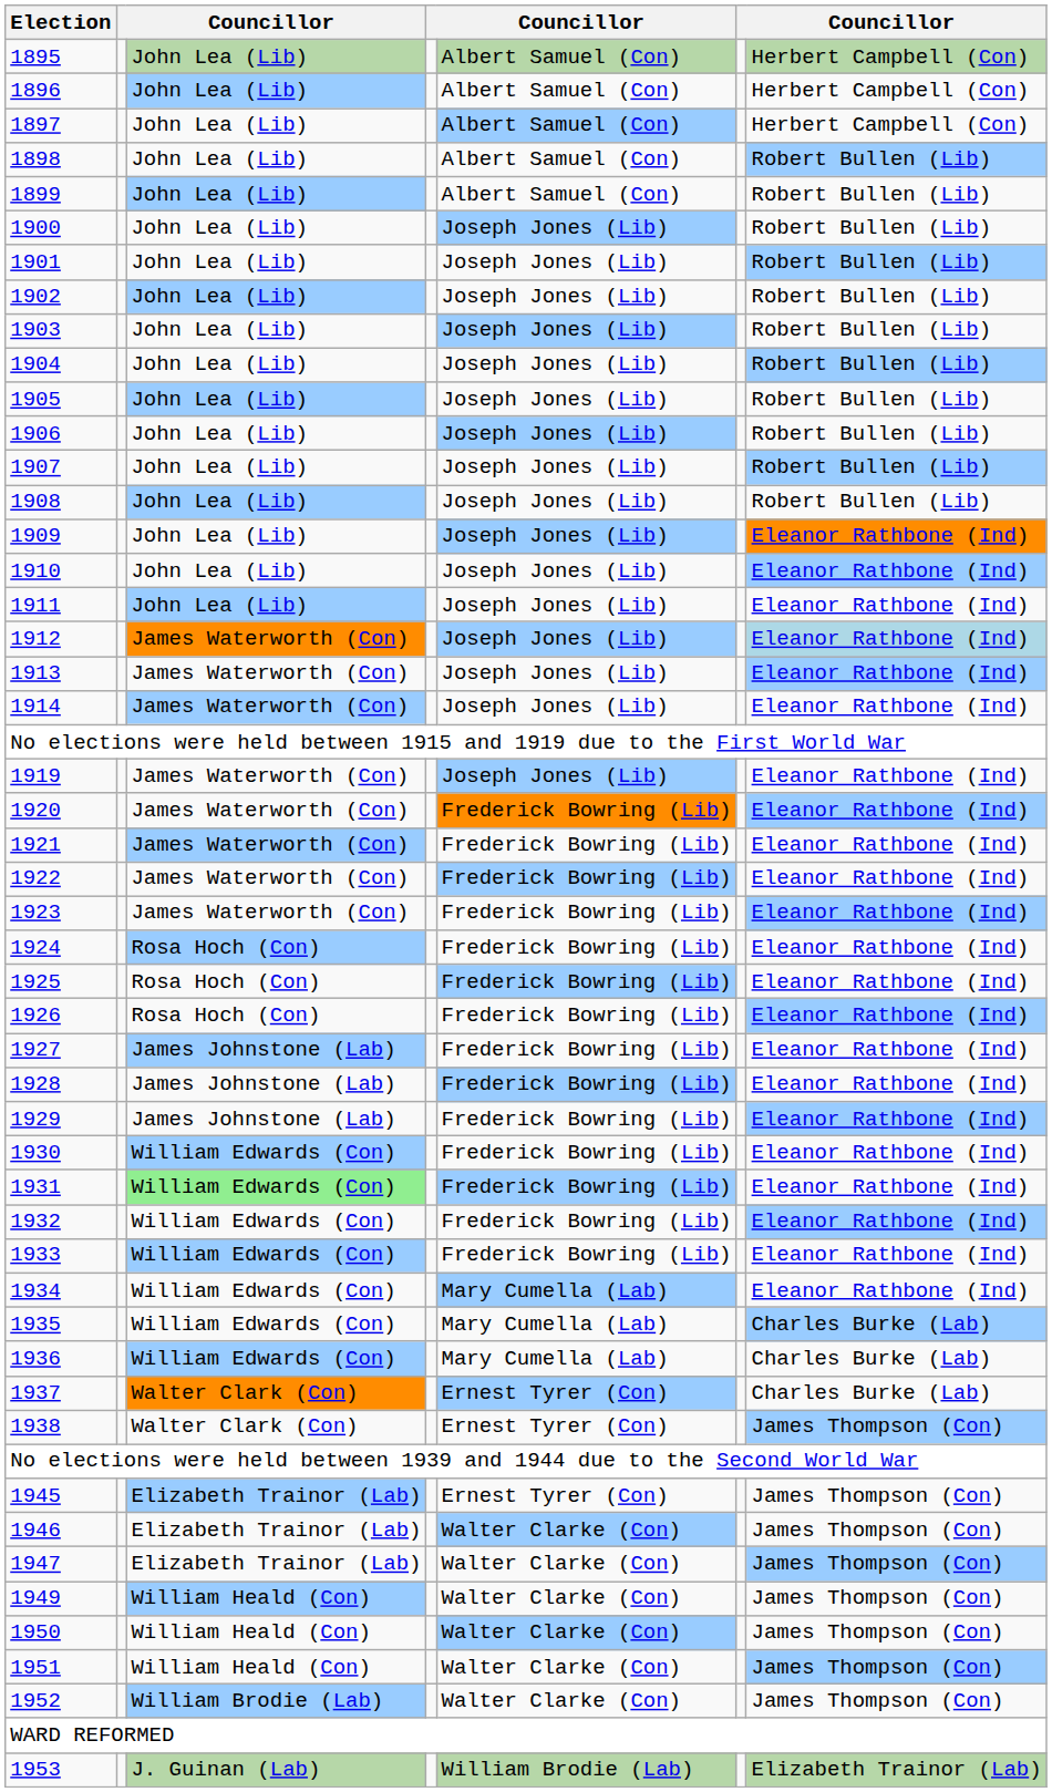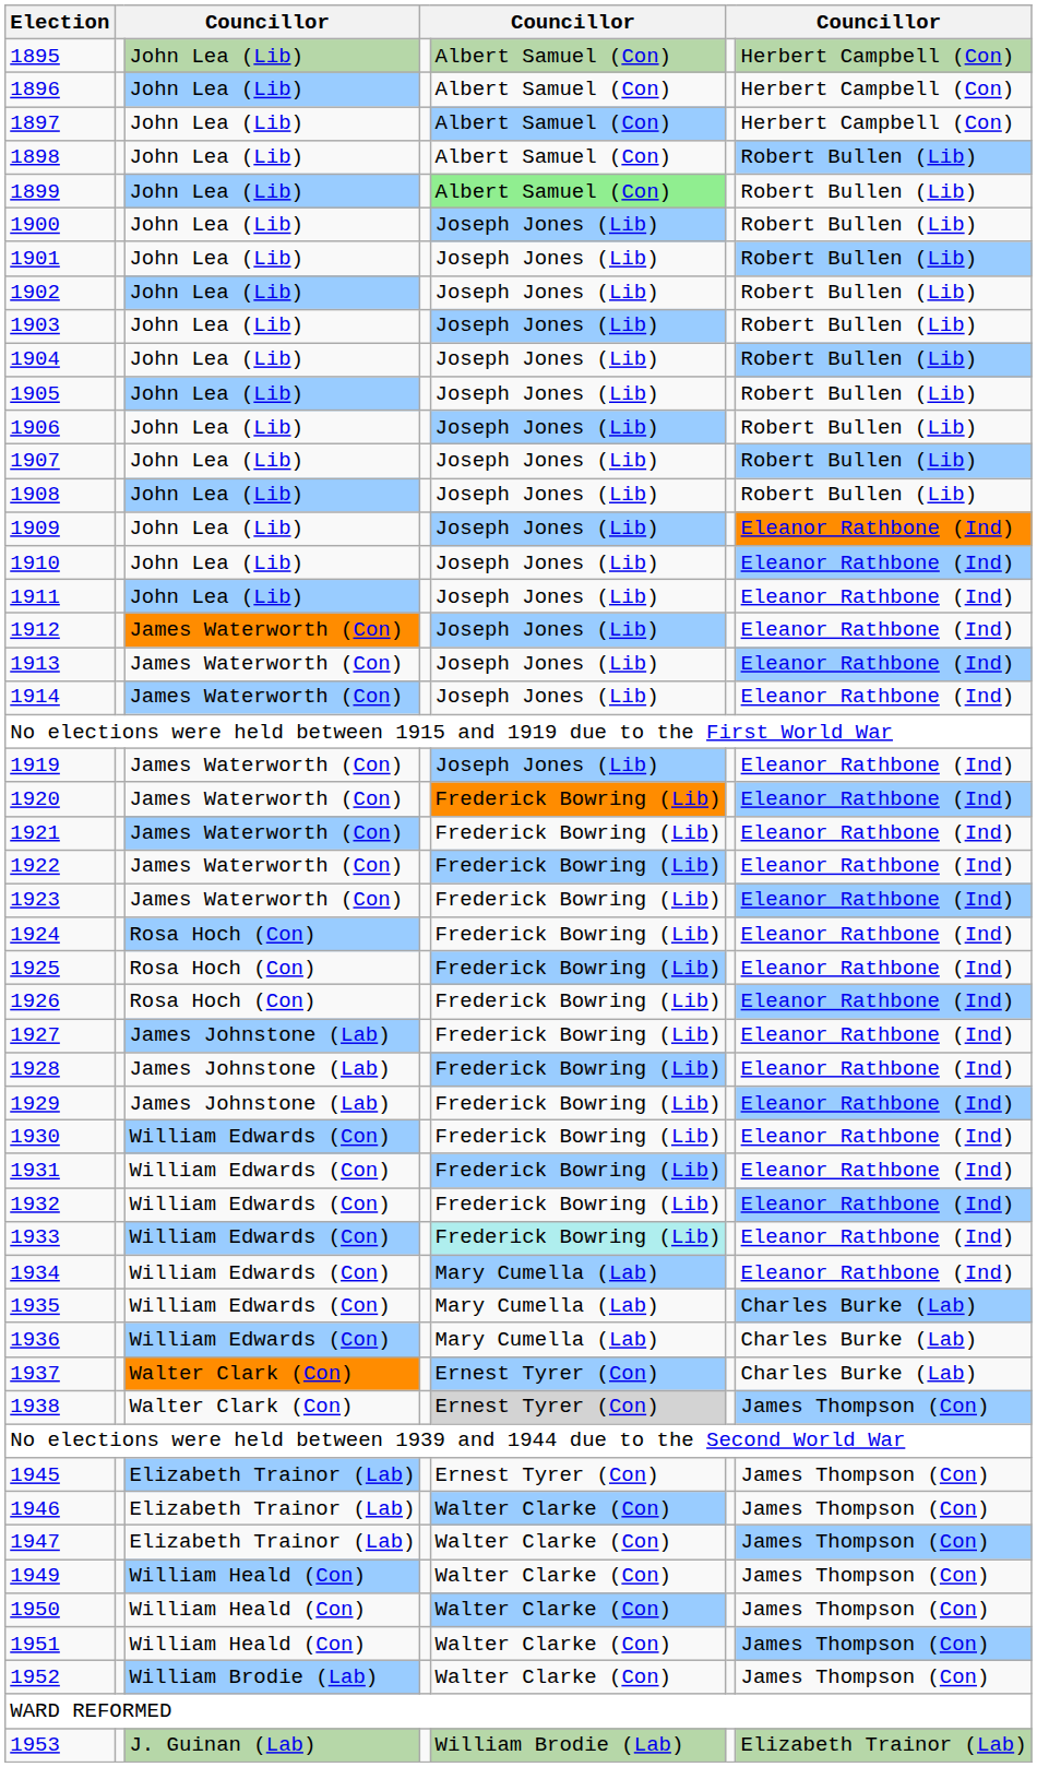1899 | column 5: no background -> lightgreen background
1912 | column 7: lightblue background -> no background
1931 | column 3: lightgreen background -> no background
1933 | column 5: no background -> paleturquoise background
1938 | column 5: no background -> lightgrey background
